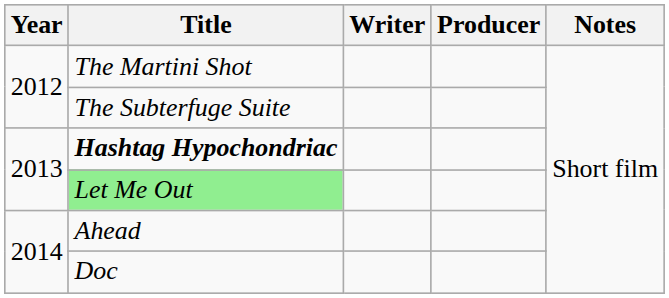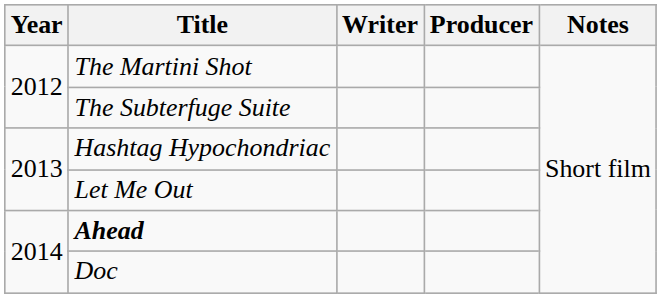Hashtag Hypochondriac | Title: bold -> normal
Let Me Out | Title: lightgreen background -> no background
Ahead | Title: normal -> bold
